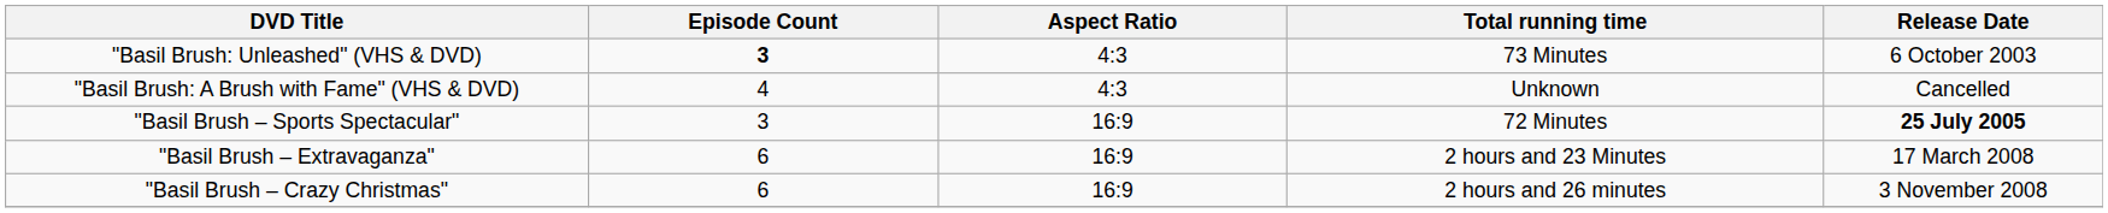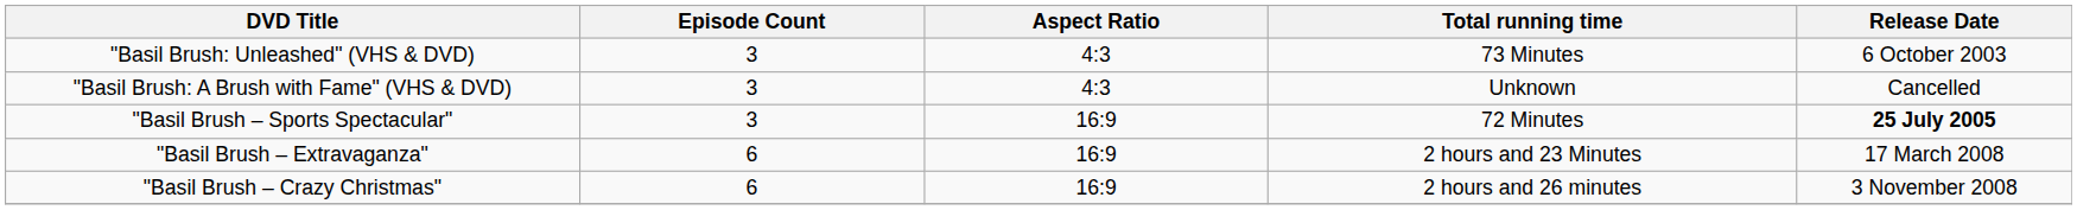"Basil Brush: Unleashed" (VHS & DVD) | Episode Count: bold -> normal
"Basil Brush: A Brush with Fame" (VHS & DVD) | Episode Count: 4 -> 3
